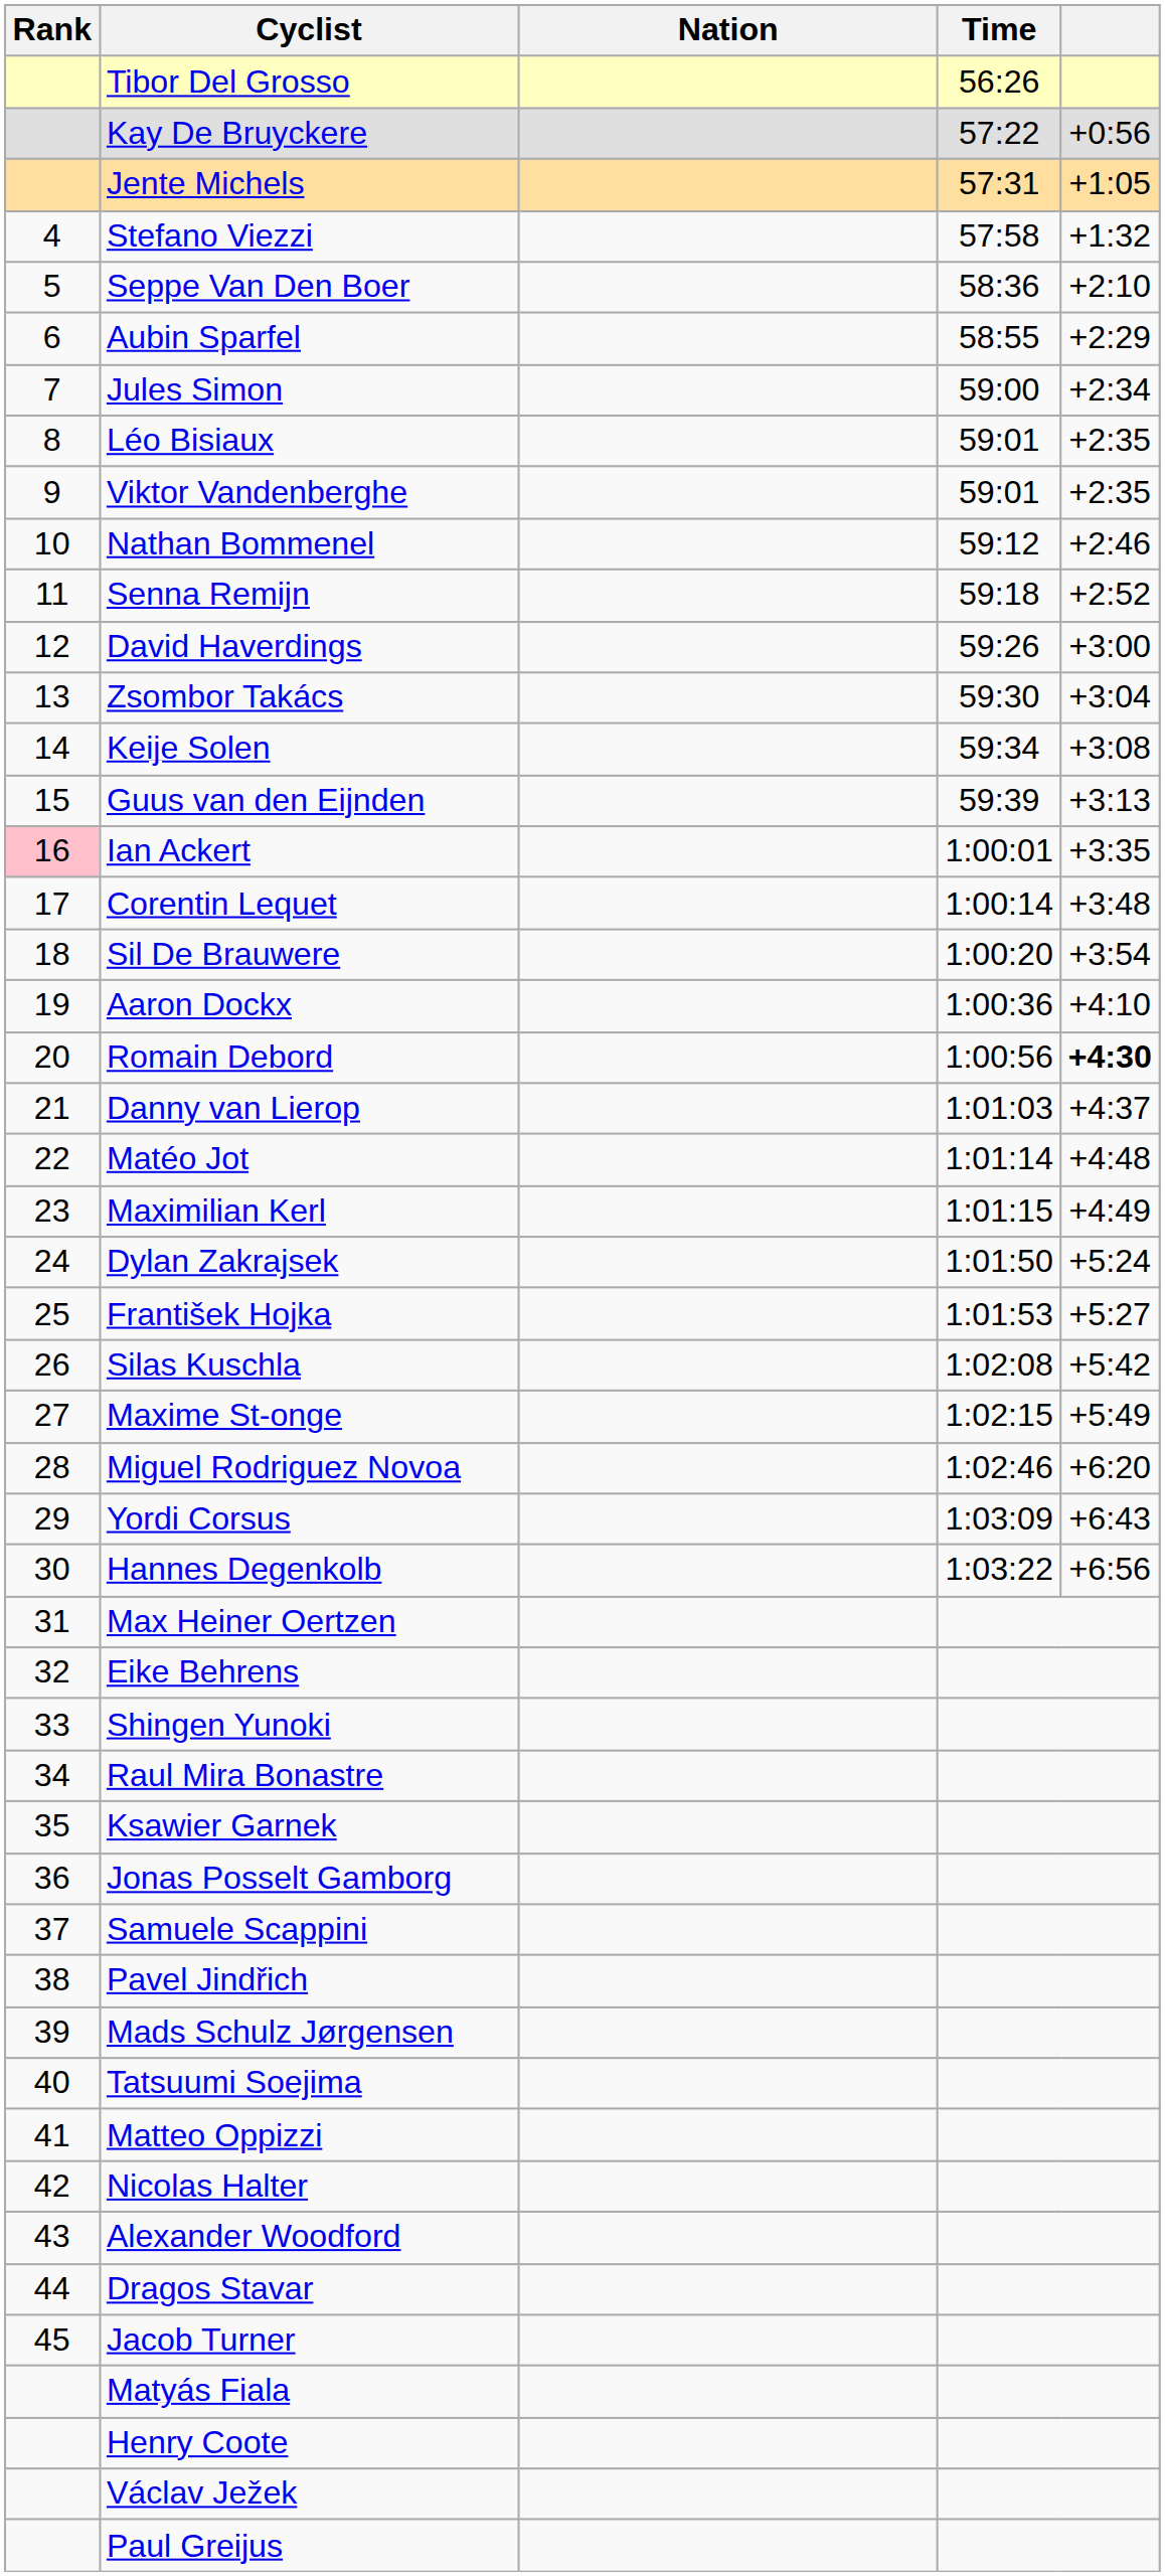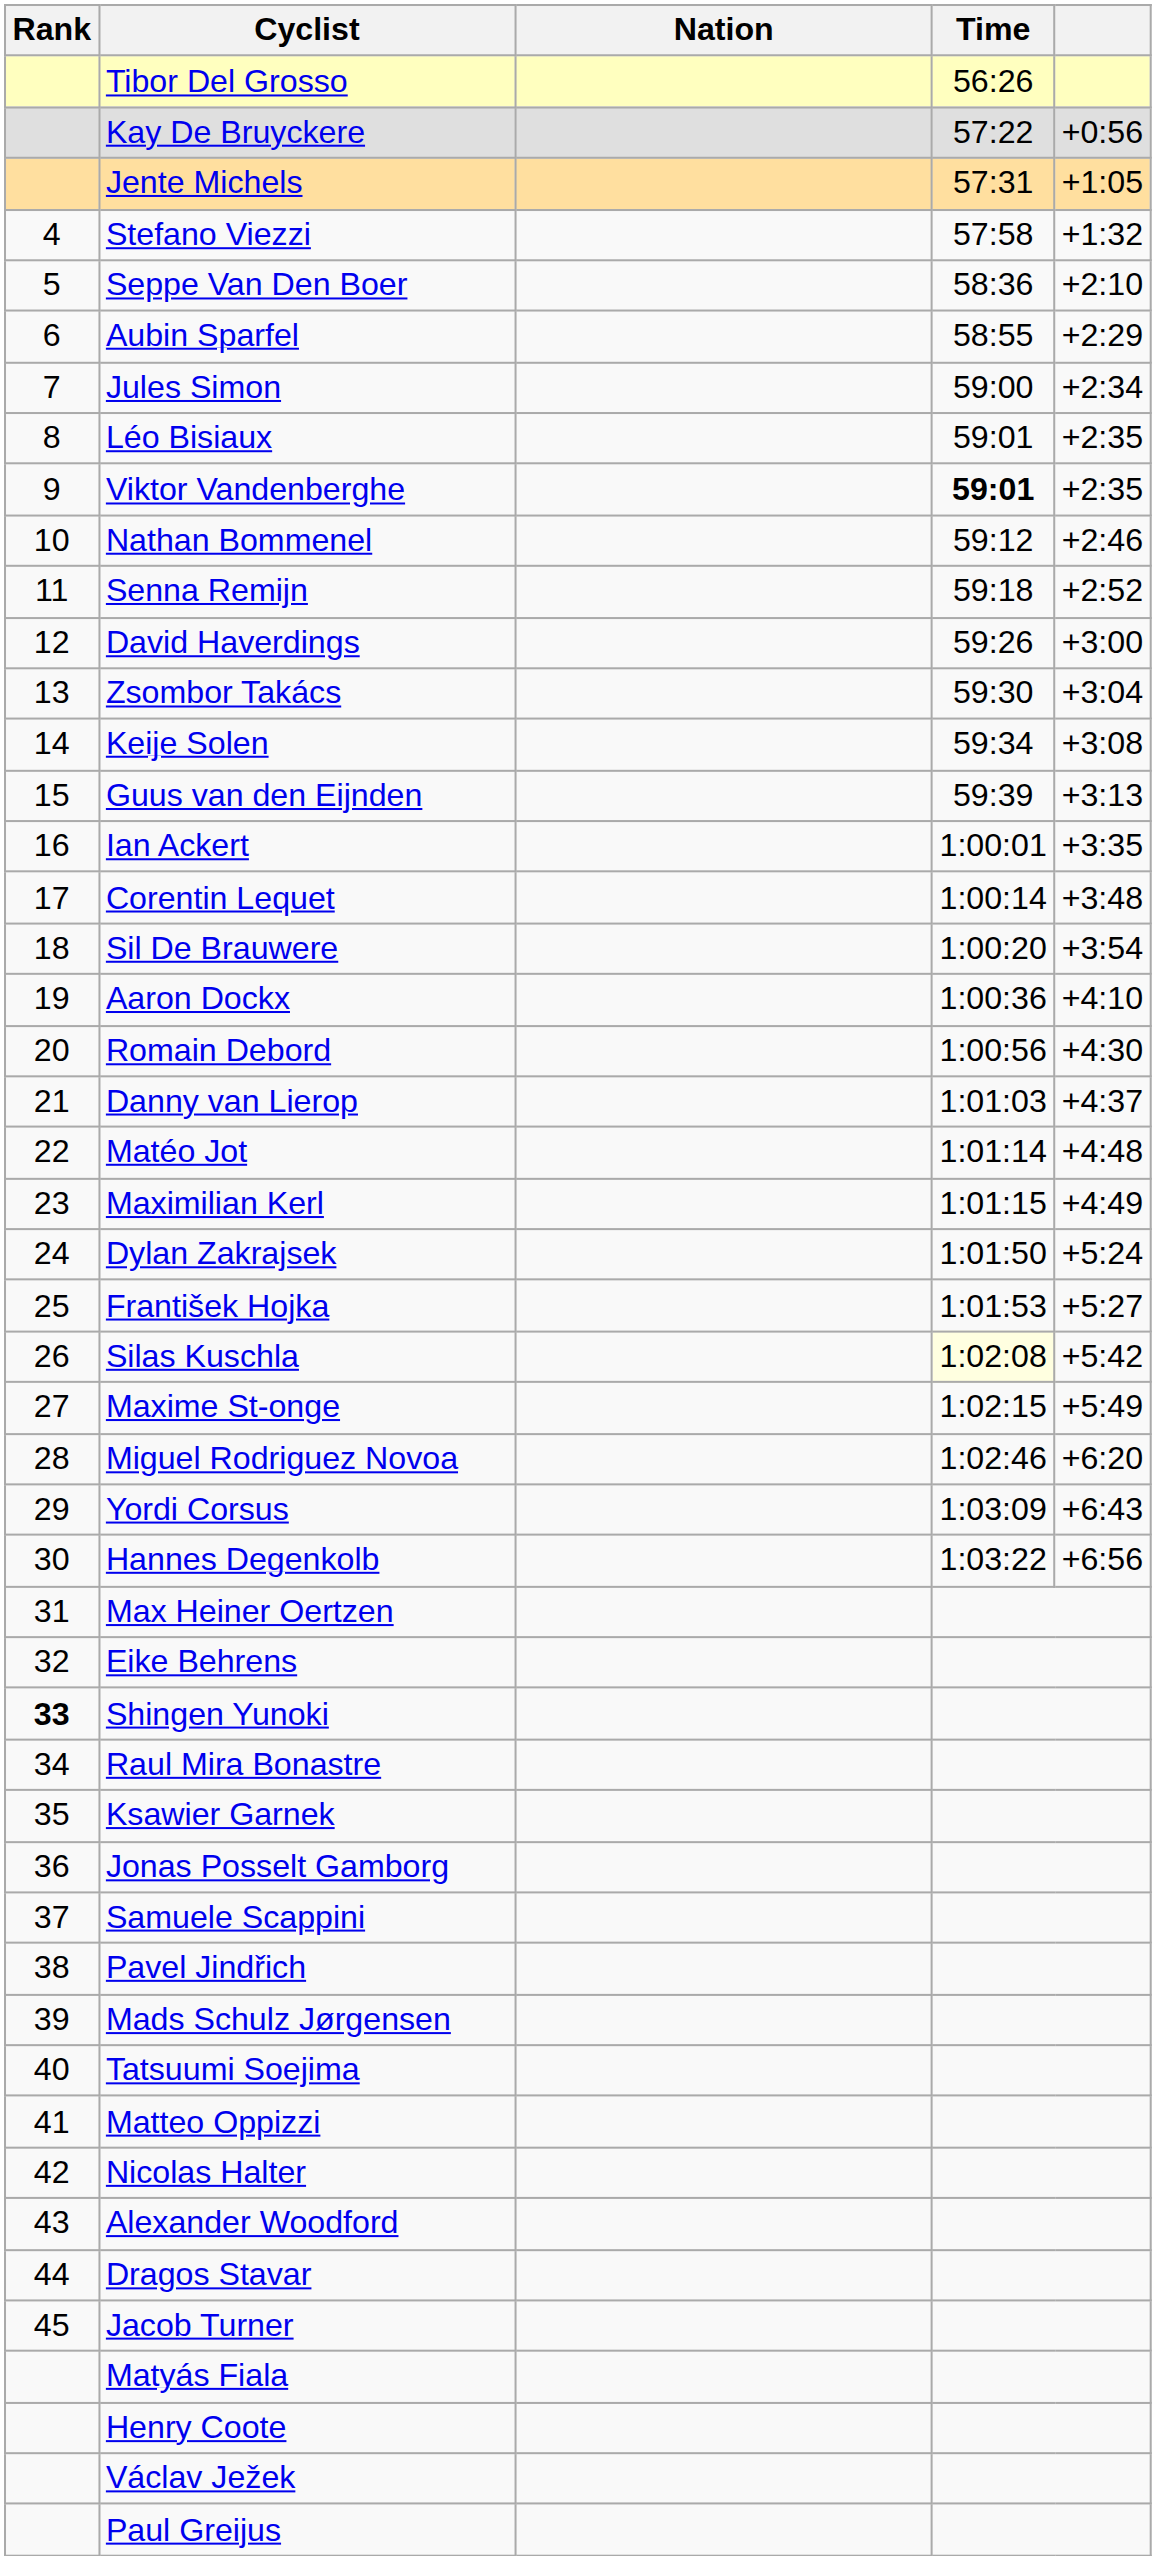Viktor Vandenberghe | Time: normal -> bold
Ian Ackert | Rank: pink background -> no background
Romain Debord | column 5: bold -> normal
Silas Kuschla | Time: no background -> lightyellow background
Shingen Yunoki | Rank: normal -> bold
